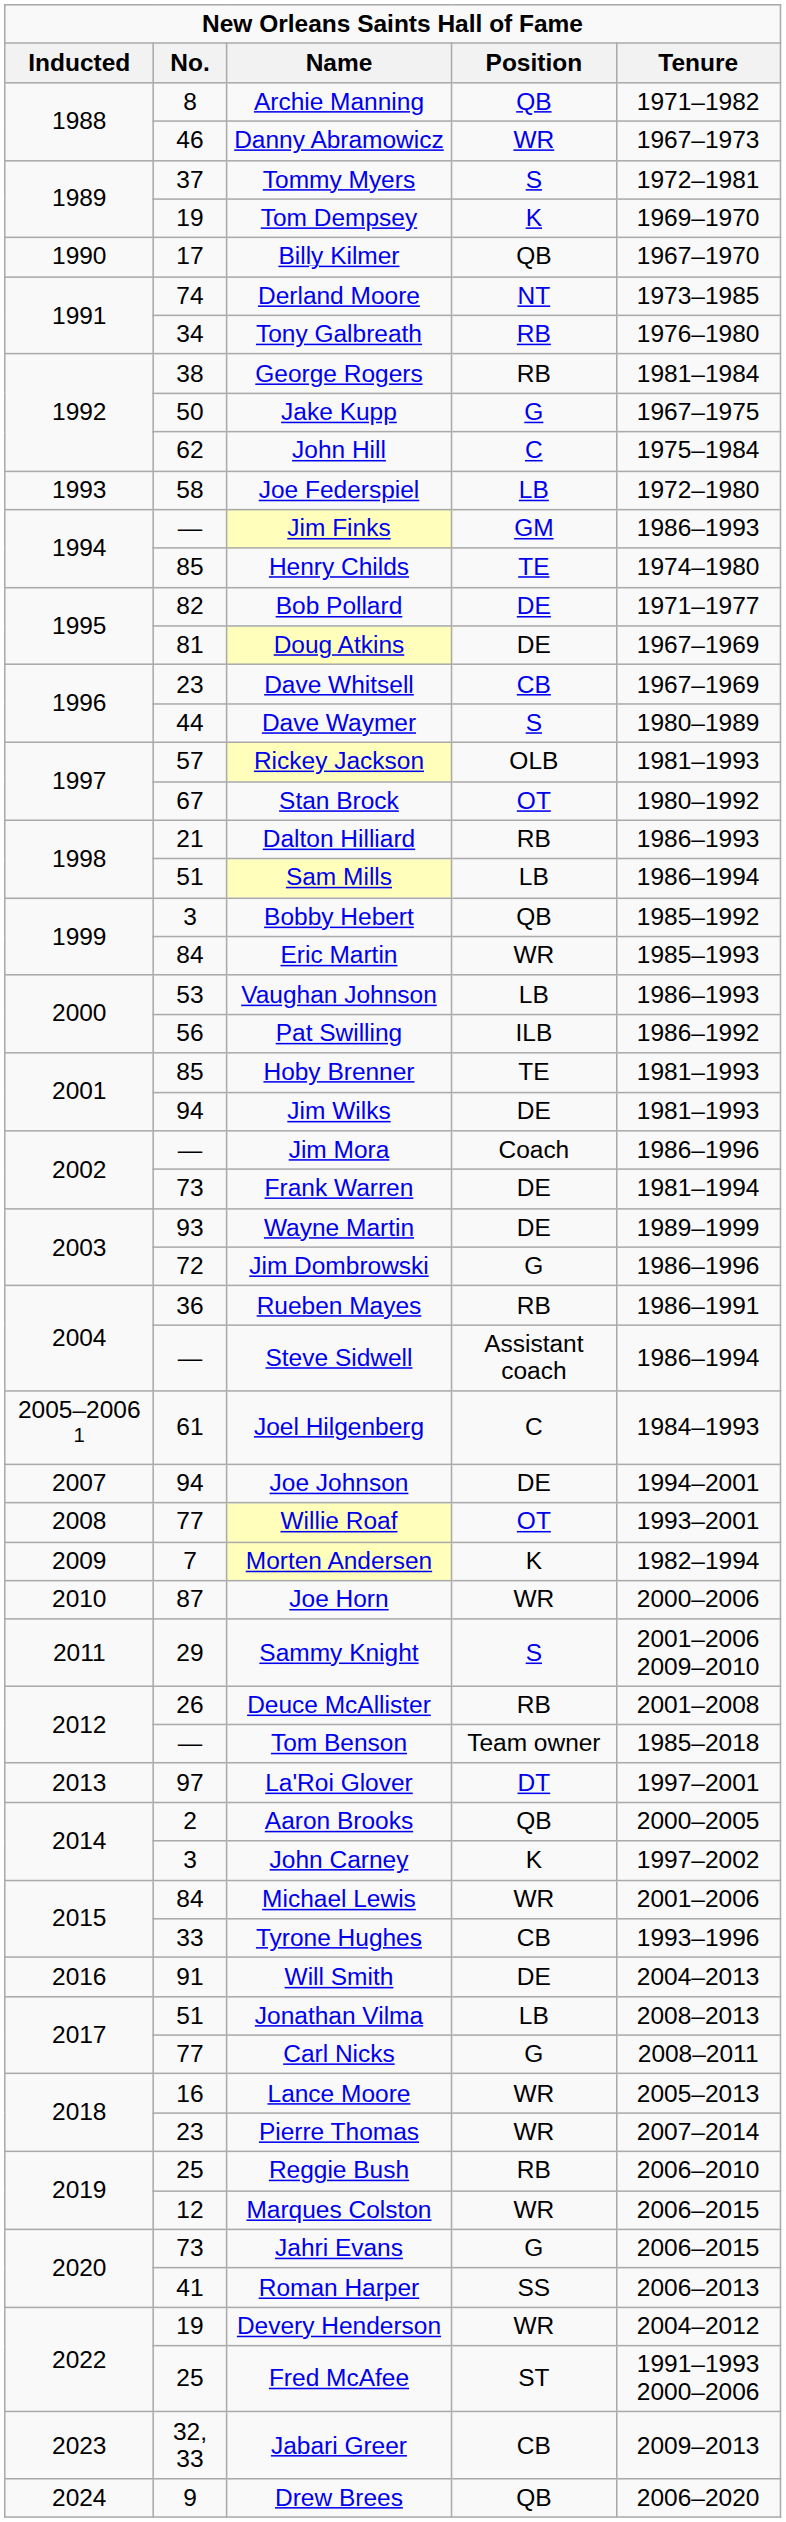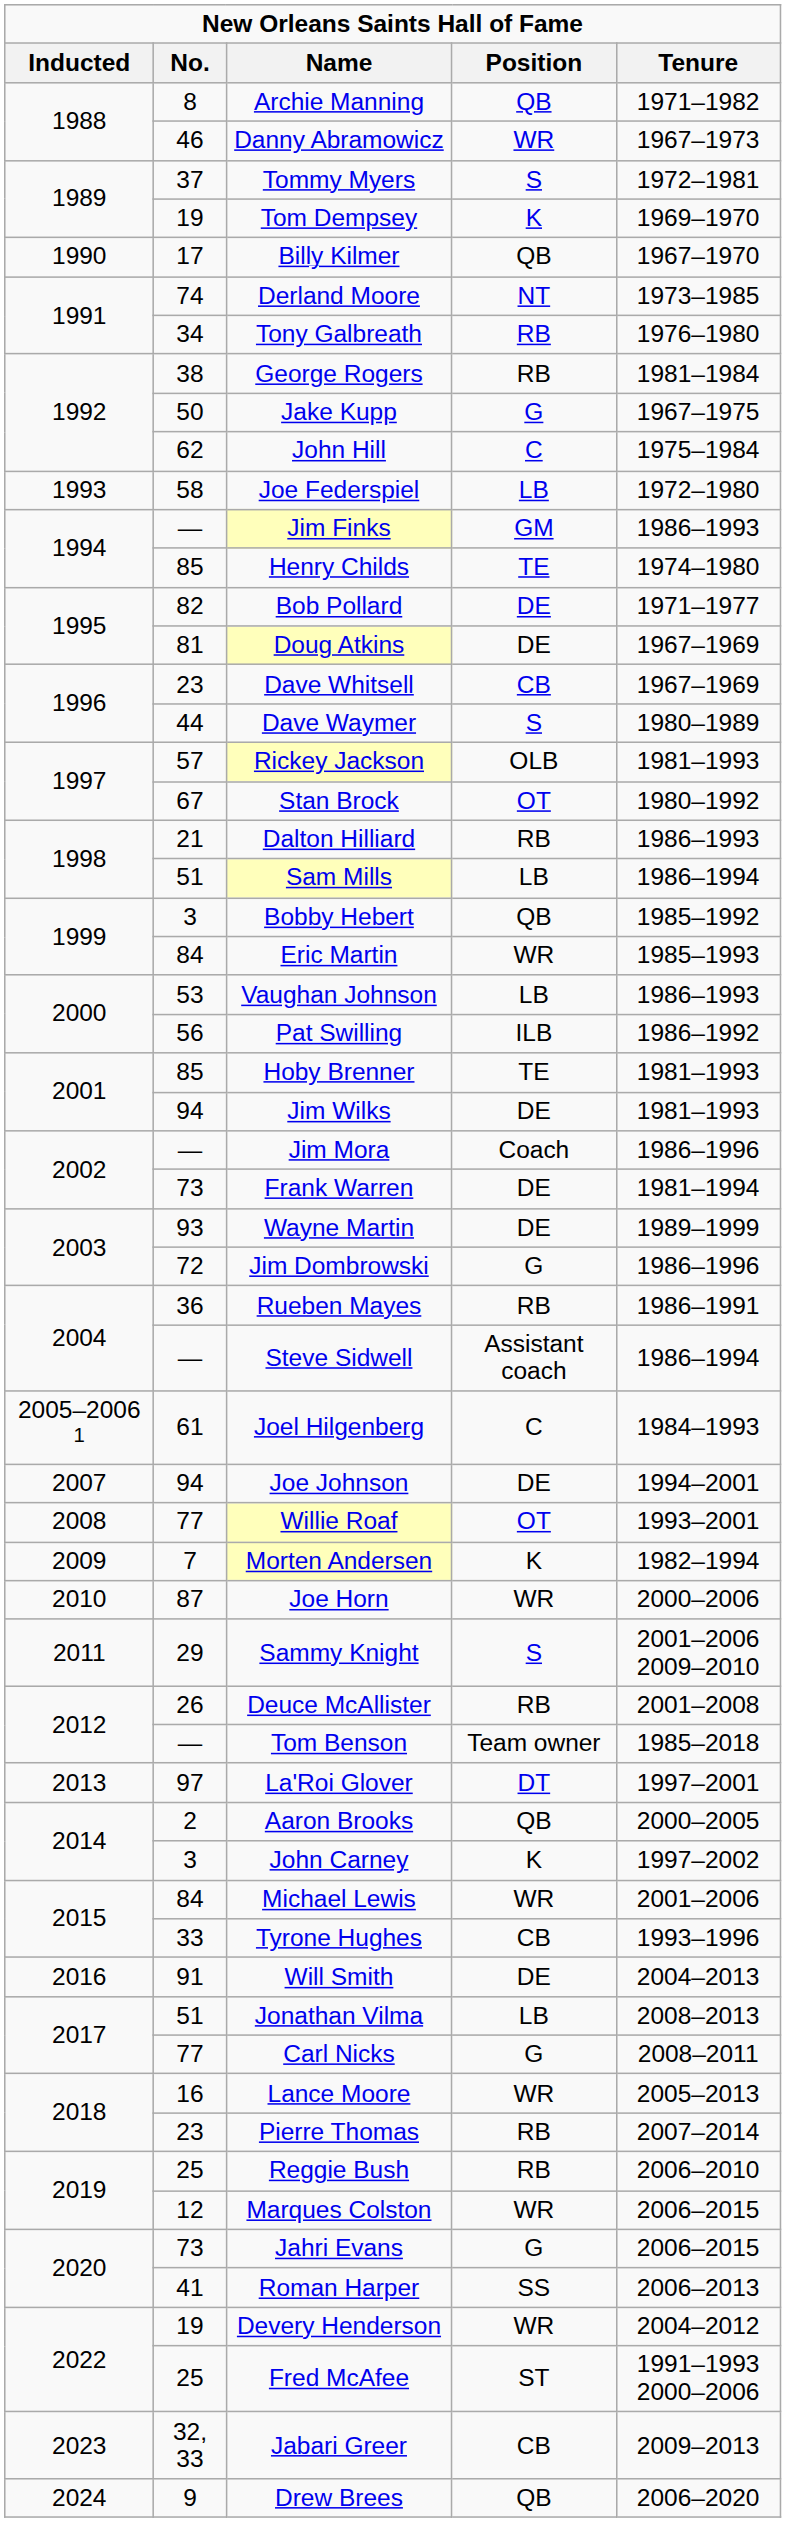Pierre Thomas | Position: WR -> RB
